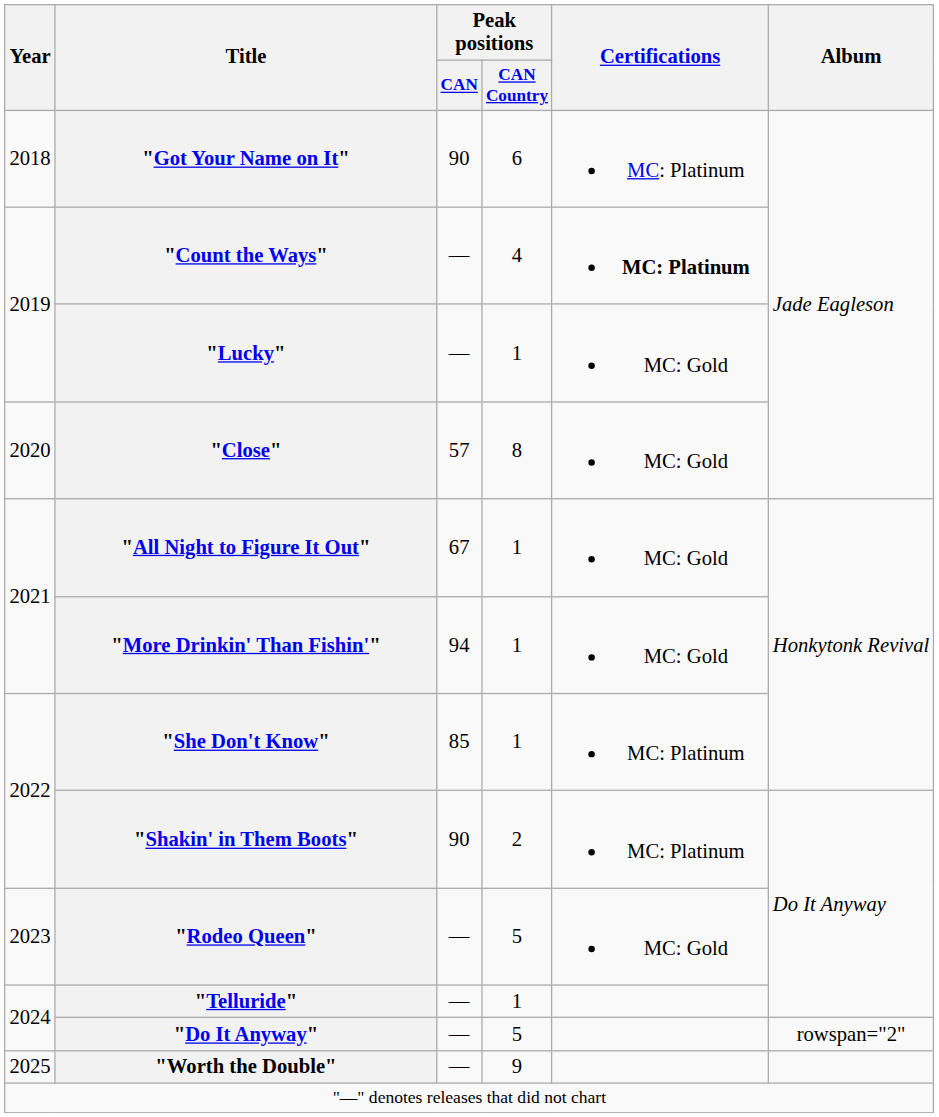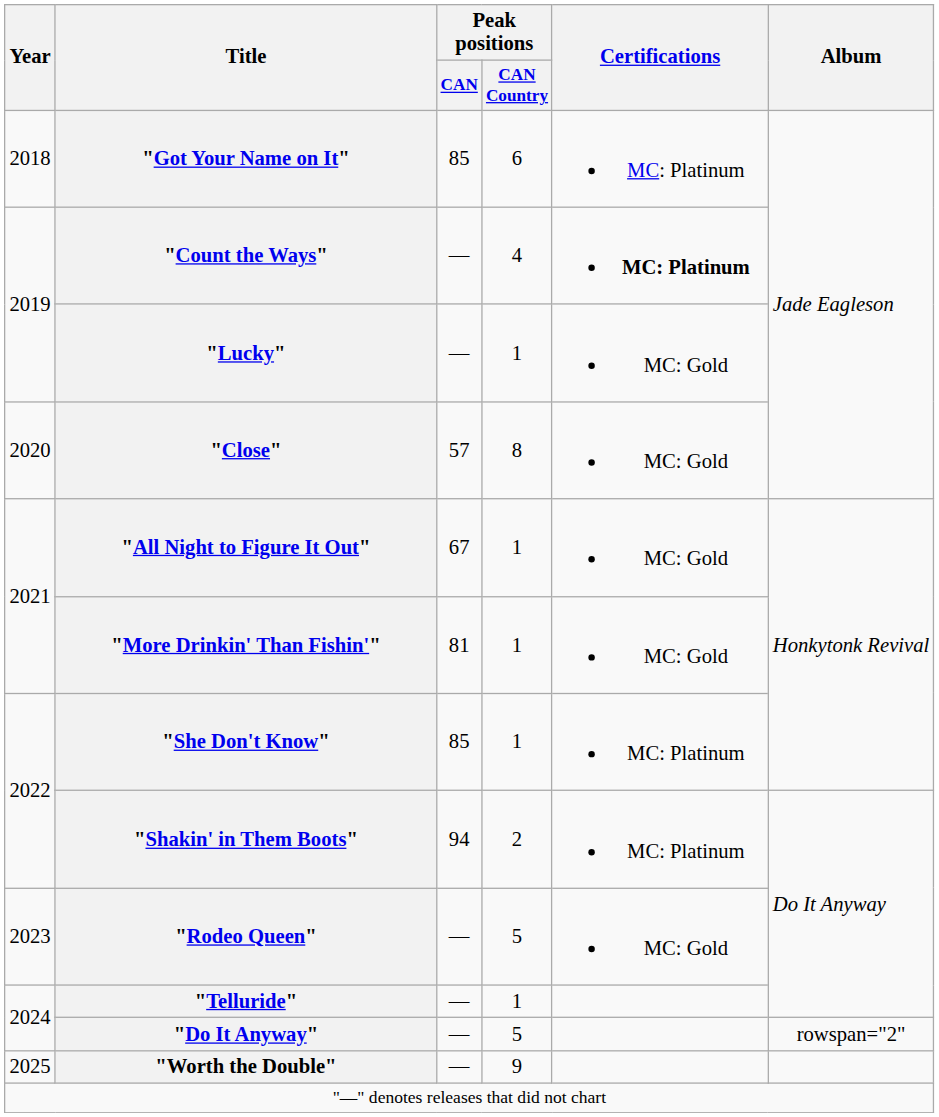"Got Your Name on It" | Peak positions / CAN: 90 -> 85
"More Drinkin' Than Fishin'" | Peak positions / CAN: 94 -> 81
"Shakin' in Them Boots" | Peak positions / CAN: 90 -> 94
